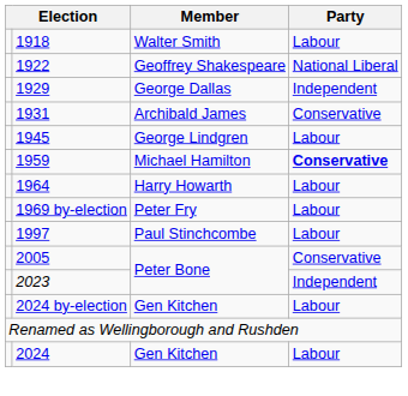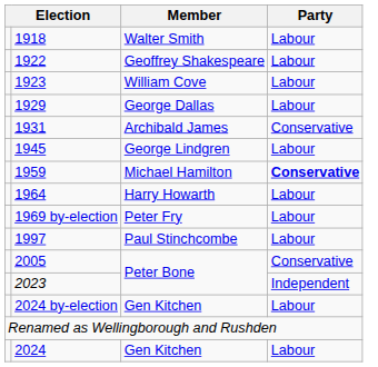1922 | Party: National Liberal -> Labour
+ row: 1923 | William Cove | Labour
1929 | Party: Independent -> Labour
